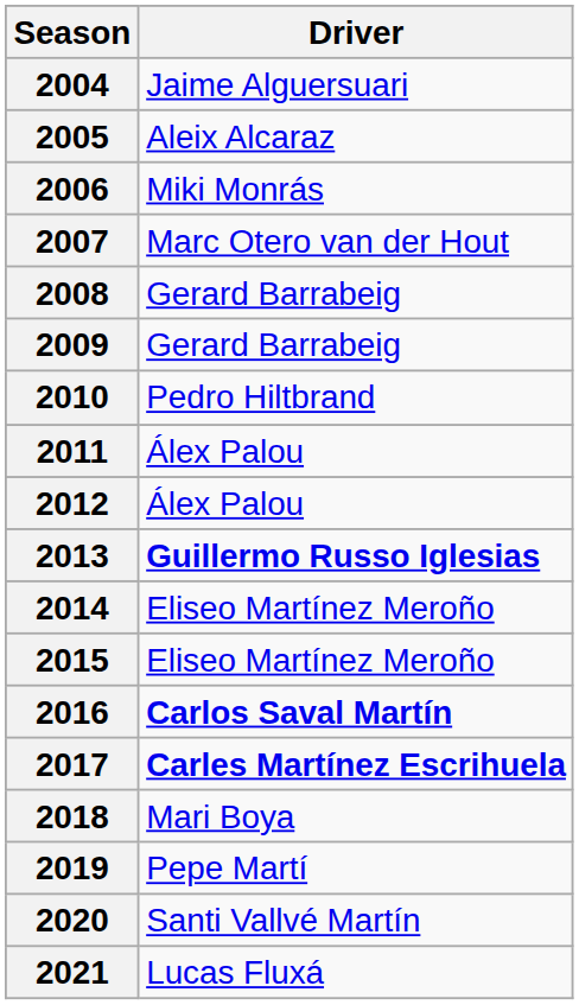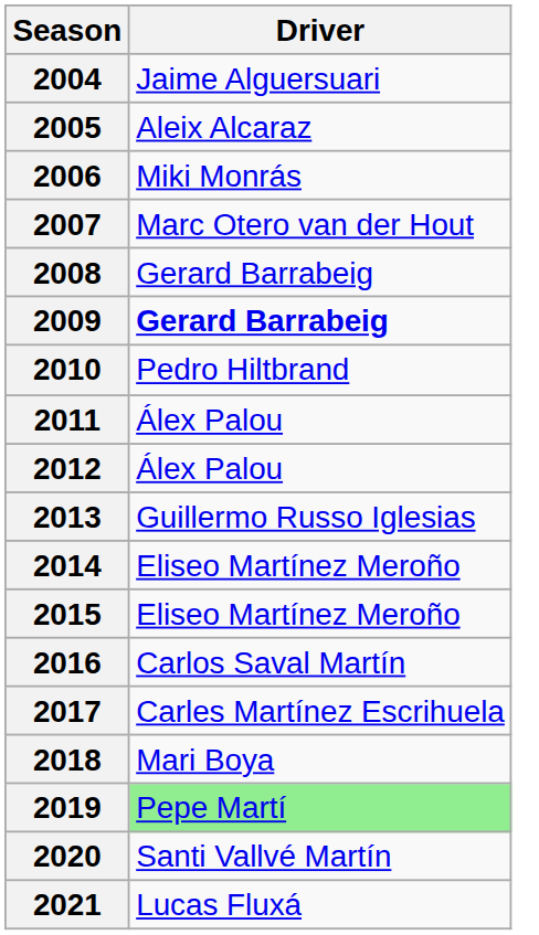2009 | Driver: normal -> bold
2013 | Driver: bold -> normal
2016 | Driver: bold -> normal
2017 | Driver: bold -> normal
2019 | Driver: no background -> lightgreen background
